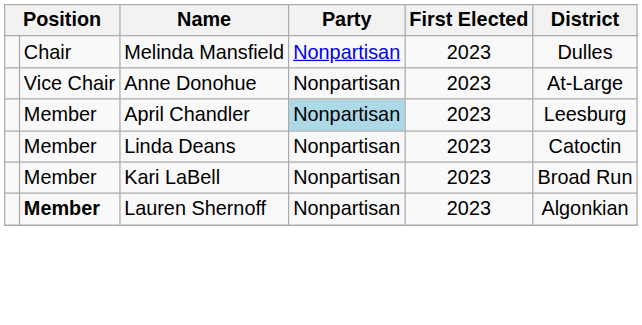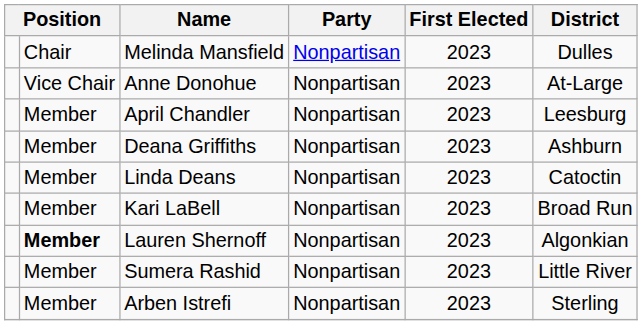April Chandler | Party: lightblue background -> no background
+ row: Member | Deana Griffiths | Nonpartisan | 2023 | Ashburn
+ row: Member | Sumera Rashid | Nonpartisan | 2023 | Little River
+ row: Member | Arben Istrefi | Nonpartisan | 2023 | Sterling
